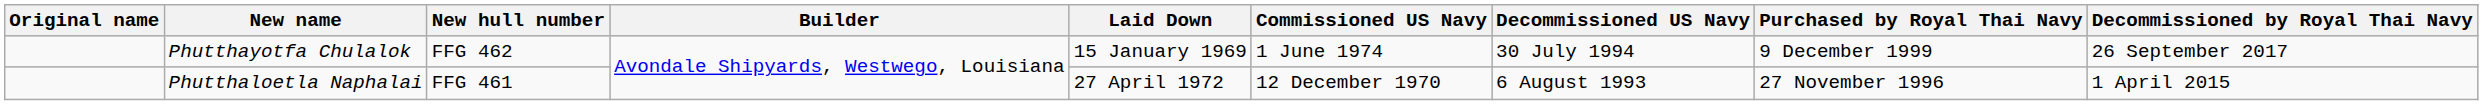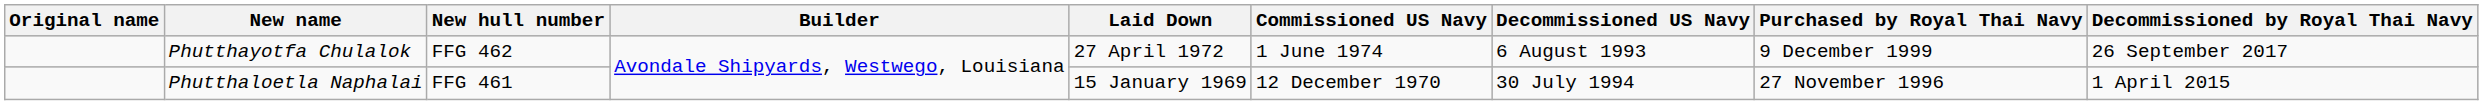Phutthayotfa Chulalok | Laid Down: 15 January 1969 -> 27 April 1972
Phutthayotfa Chulalok | Decommissioned US Navy: 30 July 1994 -> 6 August 1993
Phutthaloetla Naphalai | Laid Down: 27 April 1972 -> 15 January 1969
Phutthaloetla Naphalai | Decommissioned US Navy: 6 August 1993 -> 30 July 1994
